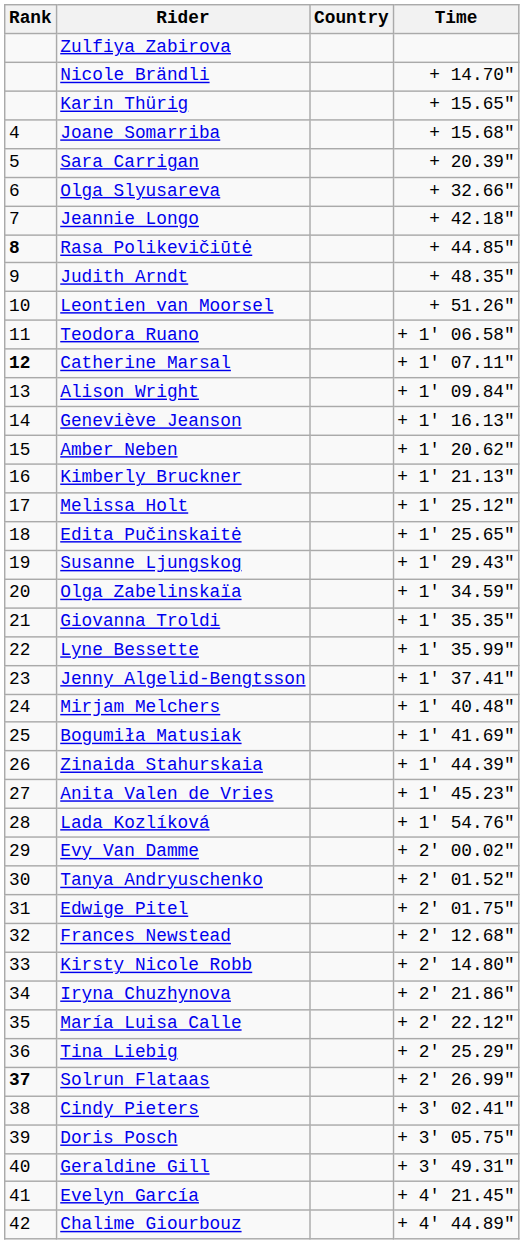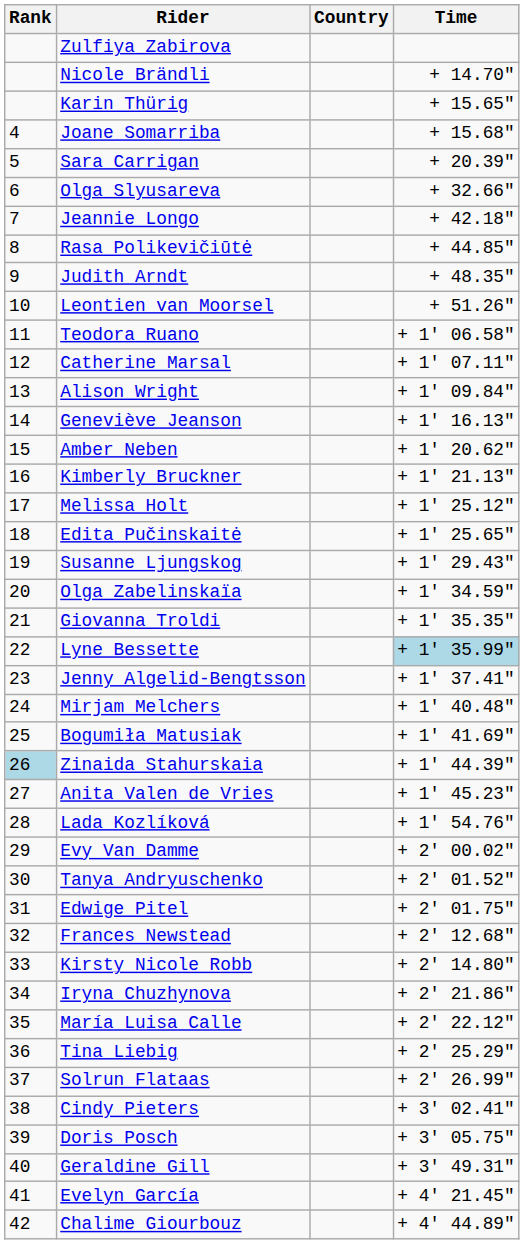Rasa Polikevičiūtė | Rank: bold -> normal
Catherine Marsal | Rank: bold -> normal
Lyne Bessette | Time: no background -> lightblue background
Zinaida Stahurskaia | Rank: no background -> lightblue background
Solrun Flataas | Rank: bold -> normal
